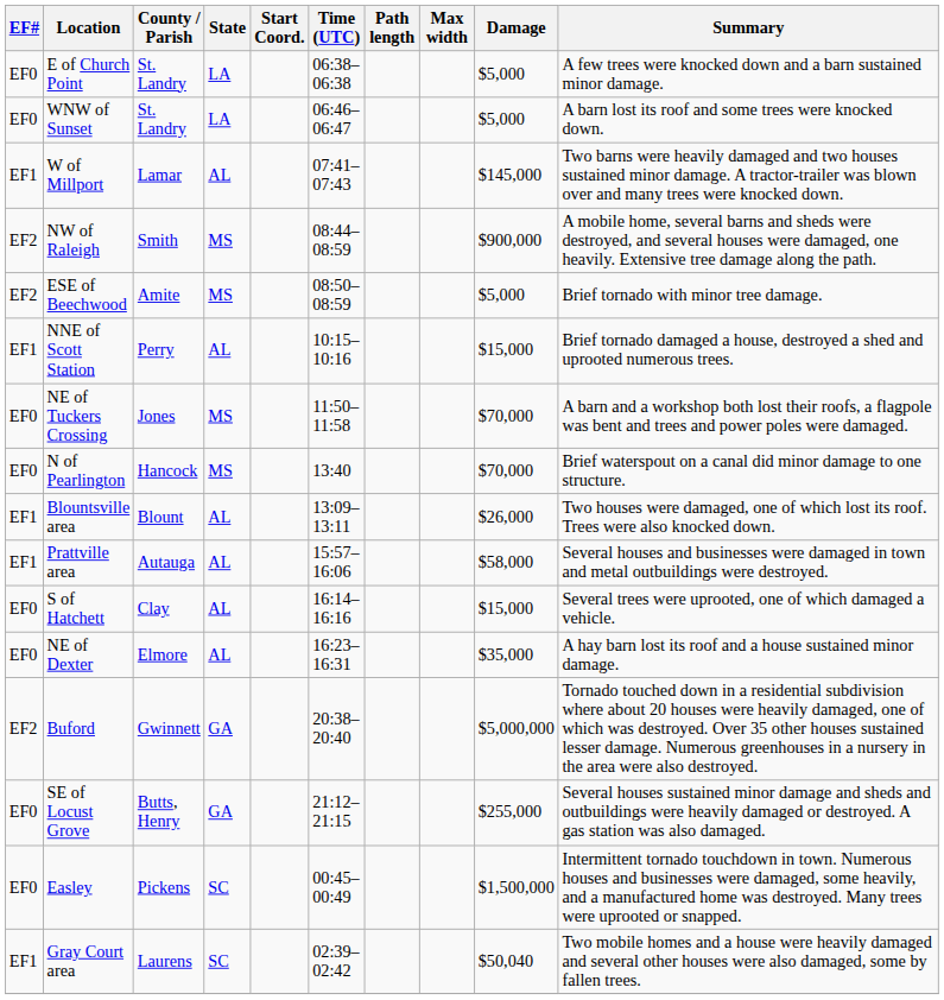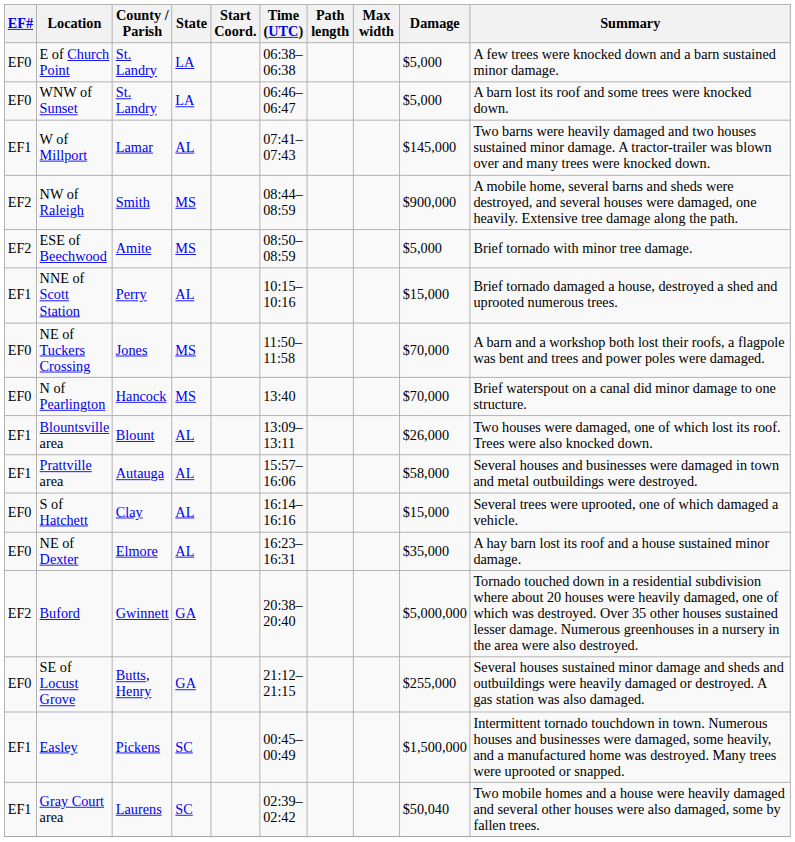Easley | EF#: EF0 -> EF1
